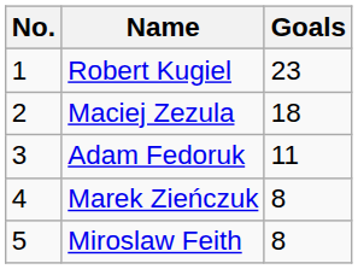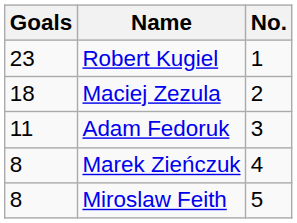columns swapped: No. <-> Goals
